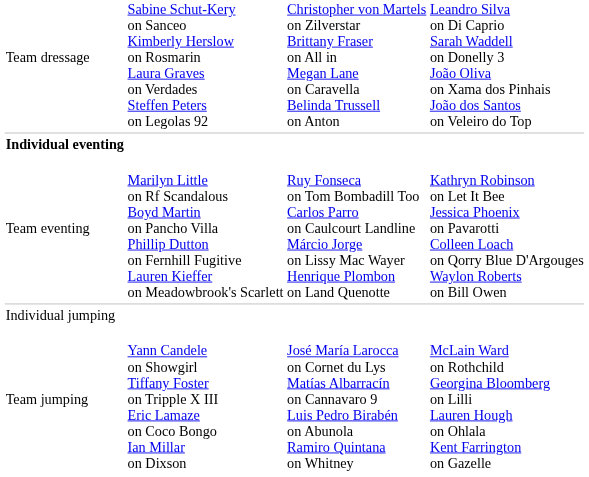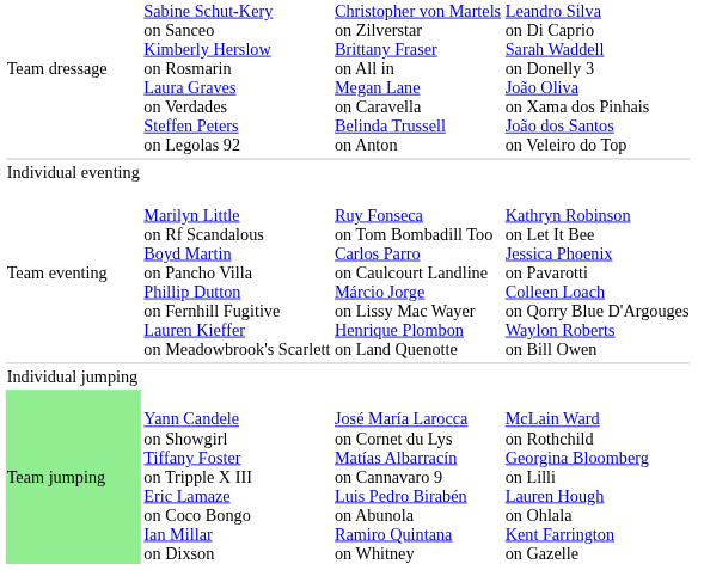Individual eventing | column 1: bold -> normal
Team jumping | column 1: no background -> lightgreen background
